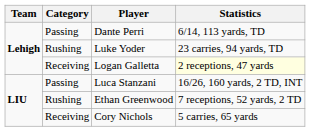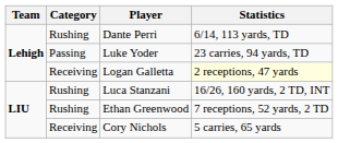Dante Perri | Category: Passing -> Rushing
Luke Yoder | Category: Rushing -> Passing
Luca Stanzani | Category: Passing -> Rushing
